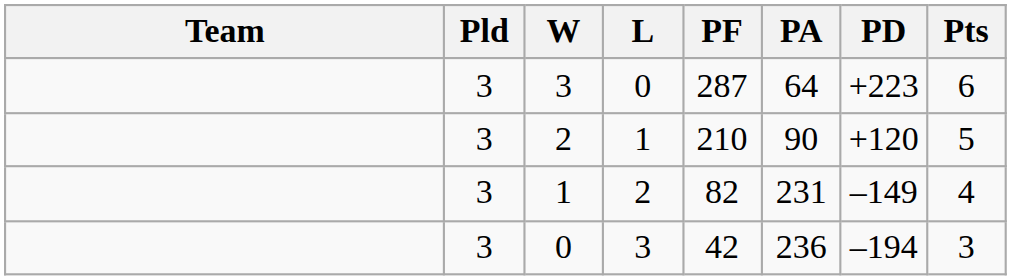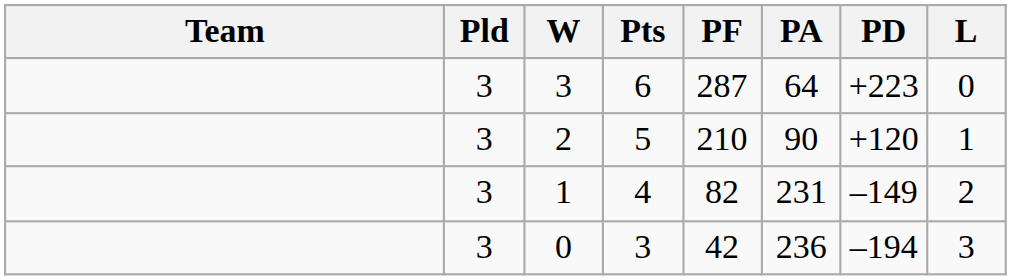columns swapped: L <-> Pts
